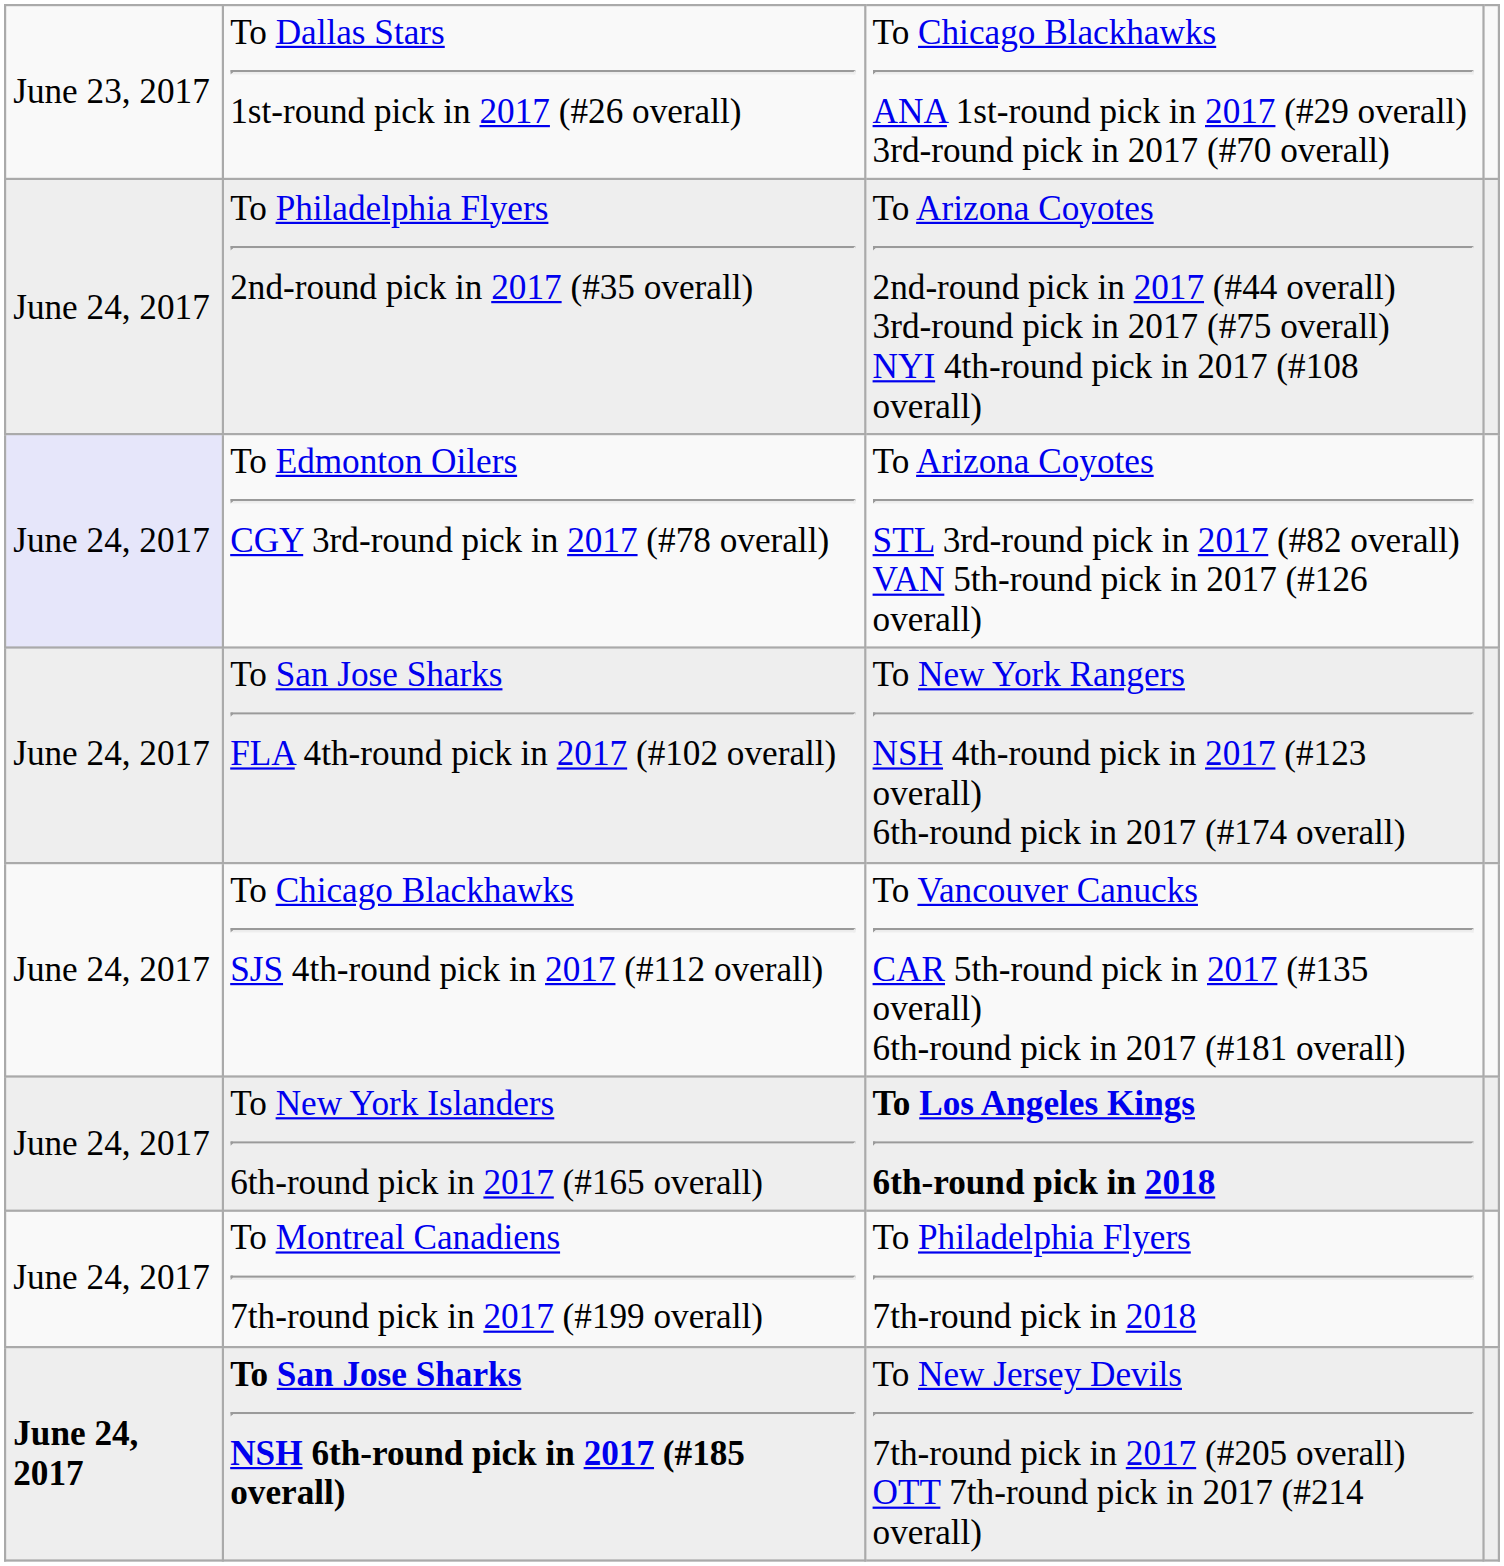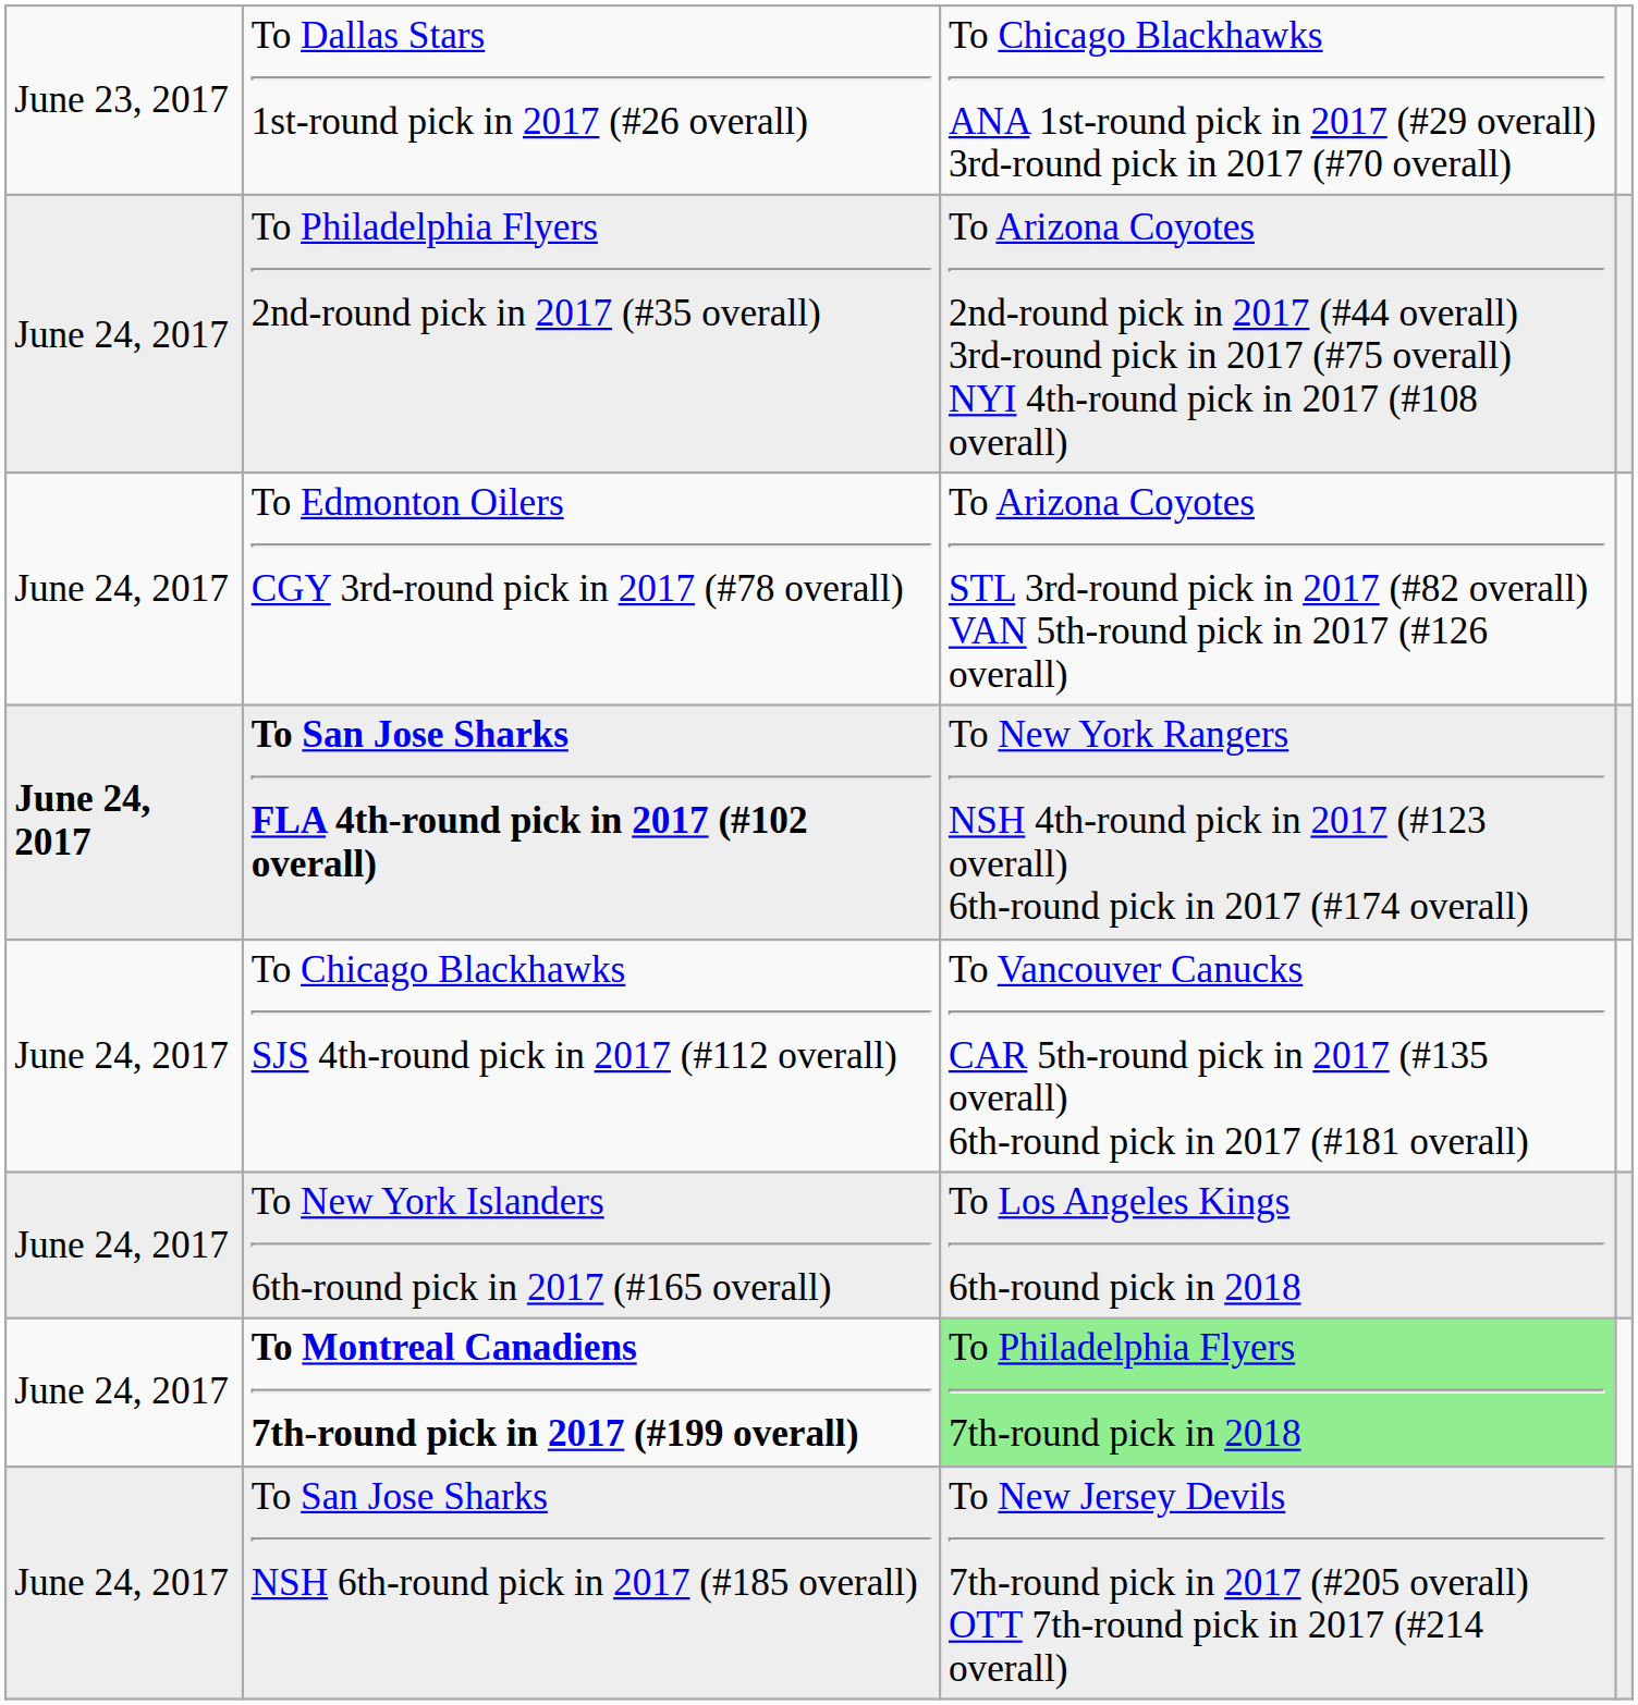row 3 | column 1: lavender background -> no background
row 4 | column 1: normal -> bold
row 4 | column 2: normal -> bold
row 6 | column 3: bold -> normal
row 7 | column 2: normal -> bold
row 7 | column 3: no background -> lightgreen background
row 8 | column 1: bold -> normal
row 8 | column 2: bold -> normal
